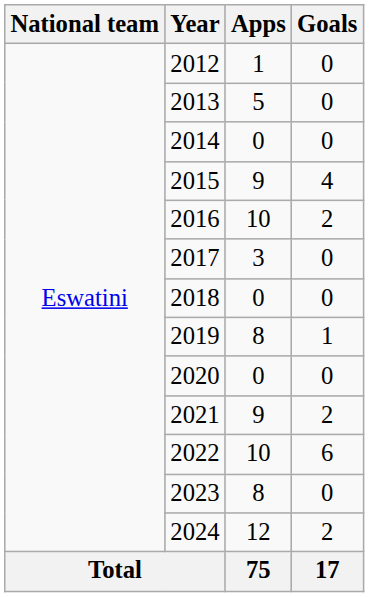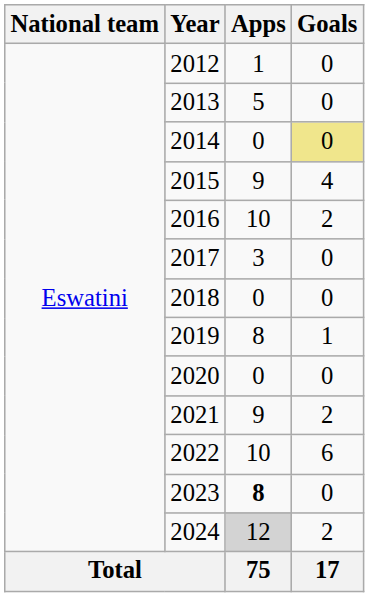2014 | Goals: no background -> khaki background
2023 | Apps: normal -> bold
2024 | Apps: no background -> lightgrey background
